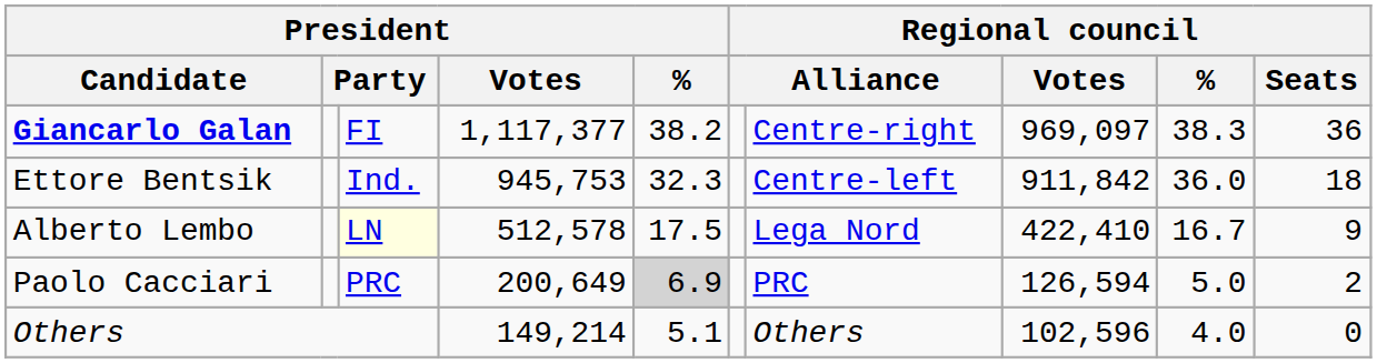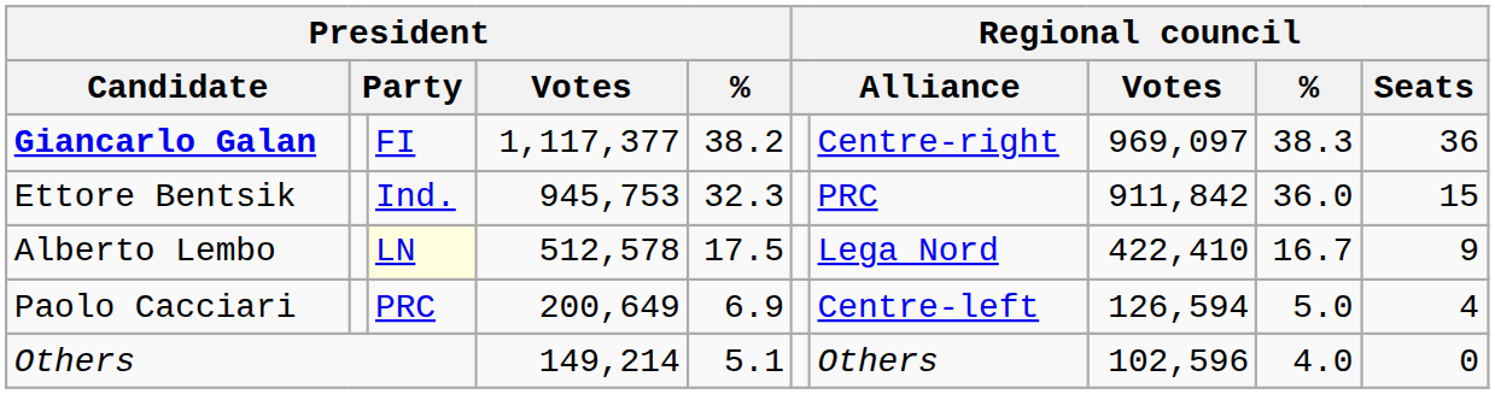Ettore Bentsik | column 7: Centre-left -> PRC
Ettore Bentsik | Regional council / Seats: 18 -> 15
Paolo Cacciari | President / %: lightgrey background -> no background
Paolo Cacciari | column 7: PRC -> Centre-left
Paolo Cacciari | Regional council / Seats: 2 -> 4
